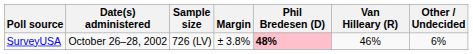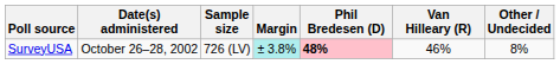SurveyUSA | Margin: no background -> paleturquoise background
SurveyUSA | Other / Undecided: 6% -> 8%
